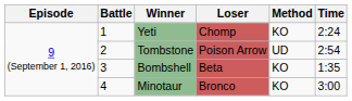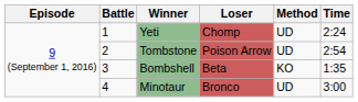Yeti | Method: KO -> UD
Minotaur | Method: KO -> UD
